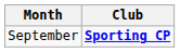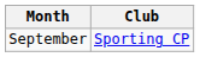September | Club: bold -> normal
